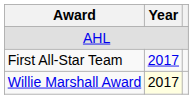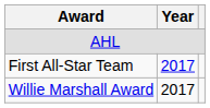Willie Marshall Award | Year: lightyellow background -> no background
